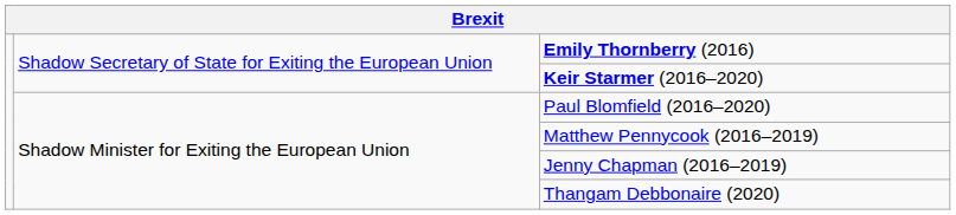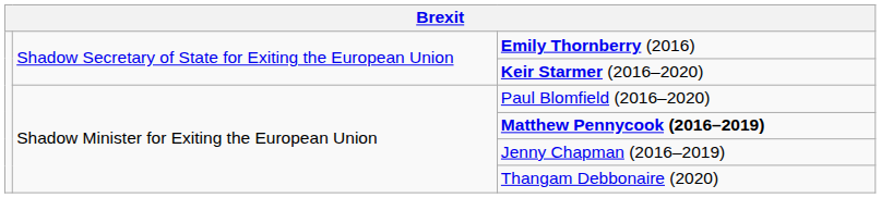Matthew Pennycook (2016–2019) | column 3: normal -> bold
